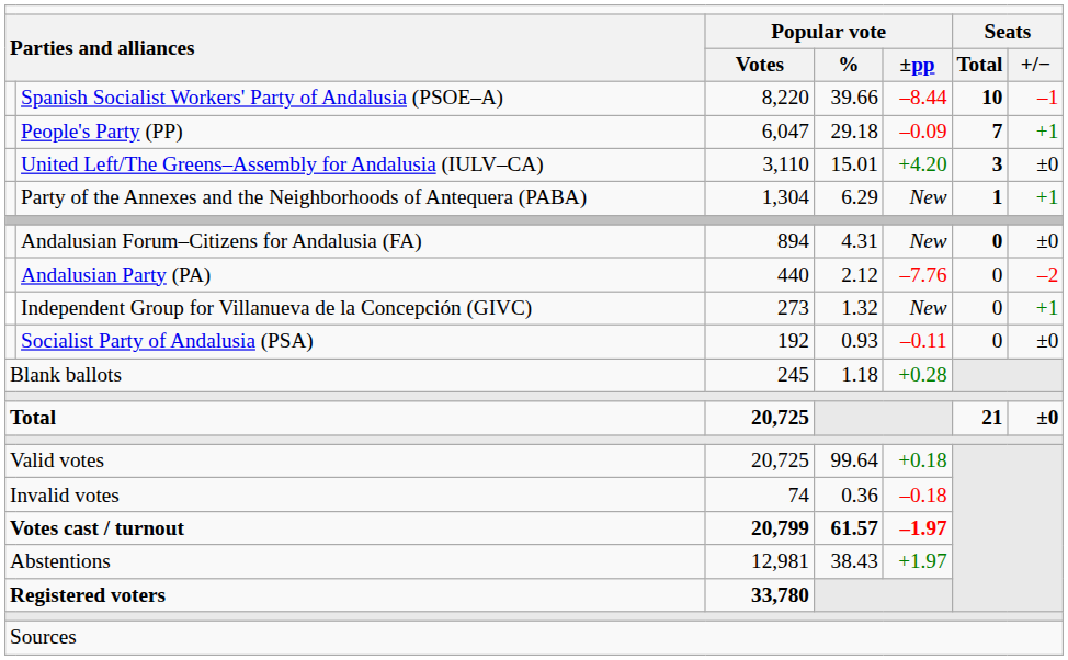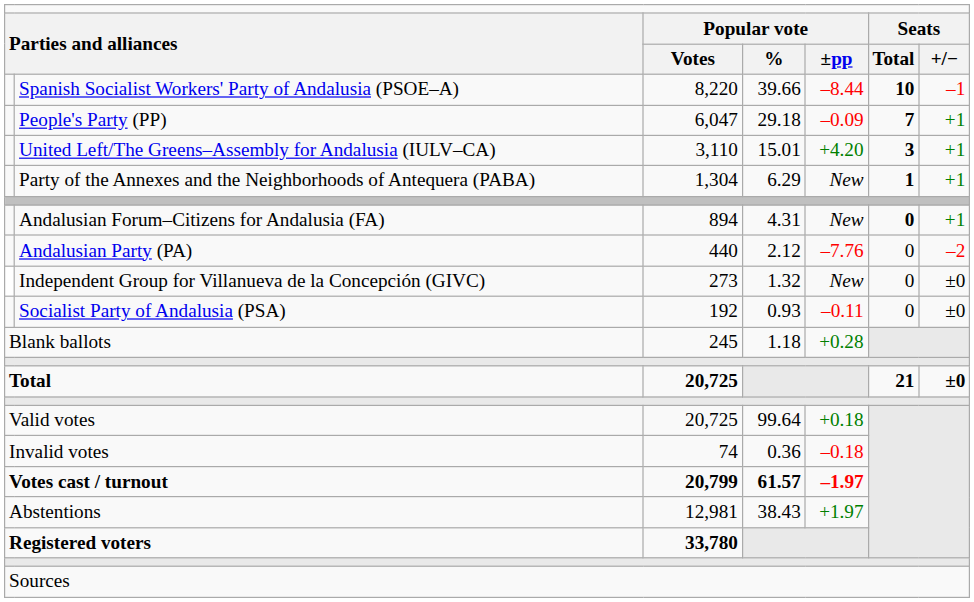United Left/The Greens–Assembly for Andalusia (IULV–CA) | column 7: ±0 -> +1
Andalusian Forum–Citizens for Andalusia (FA) | column 7: ±0 -> +1
Independent Group for Villanueva de la Concepción (GIVC) | column 7: +1 -> ±0
